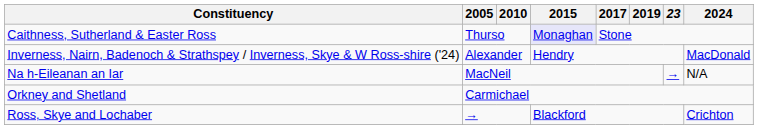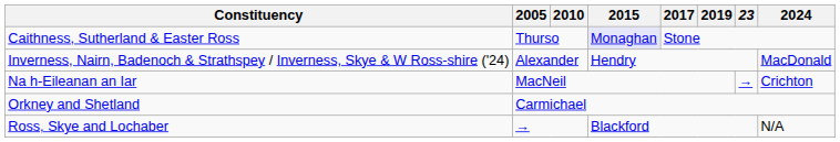Na h-Eileanan an Iar | 2024: N/A -> Crichton
Ross, Skye and Lochaber | 2024: Crichton -> N/A
